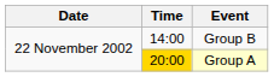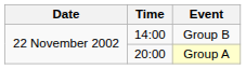Group A | Time: gold background -> no background
